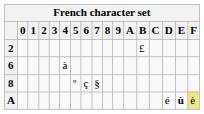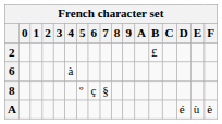row 6 | E: bold -> normal
row 6 | F: khaki background -> no background
